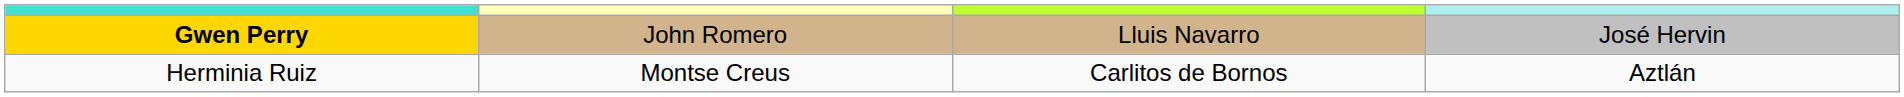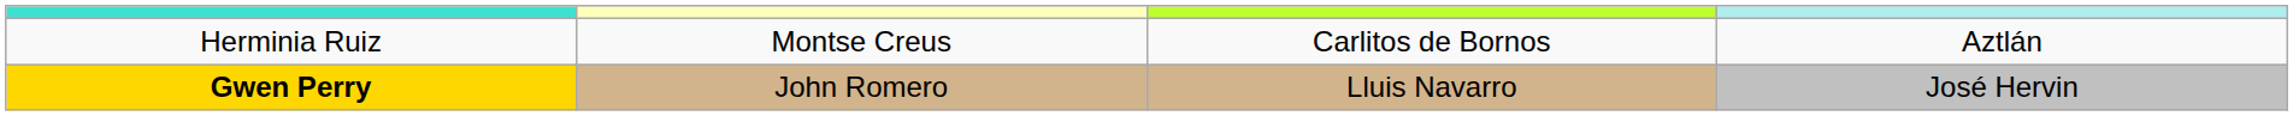rows swapped: Gwen Perry <-> Herminia Ruiz
